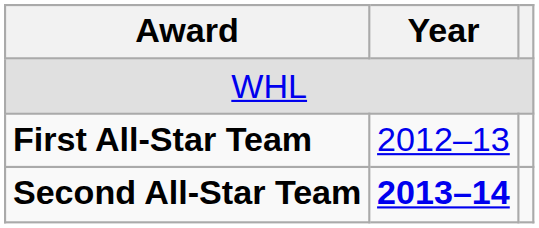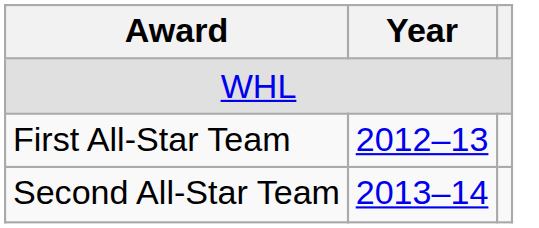First All-Star Team | Award: bold -> normal
Second All-Star Team | Award: bold -> normal
Second All-Star Team | Year: bold -> normal
